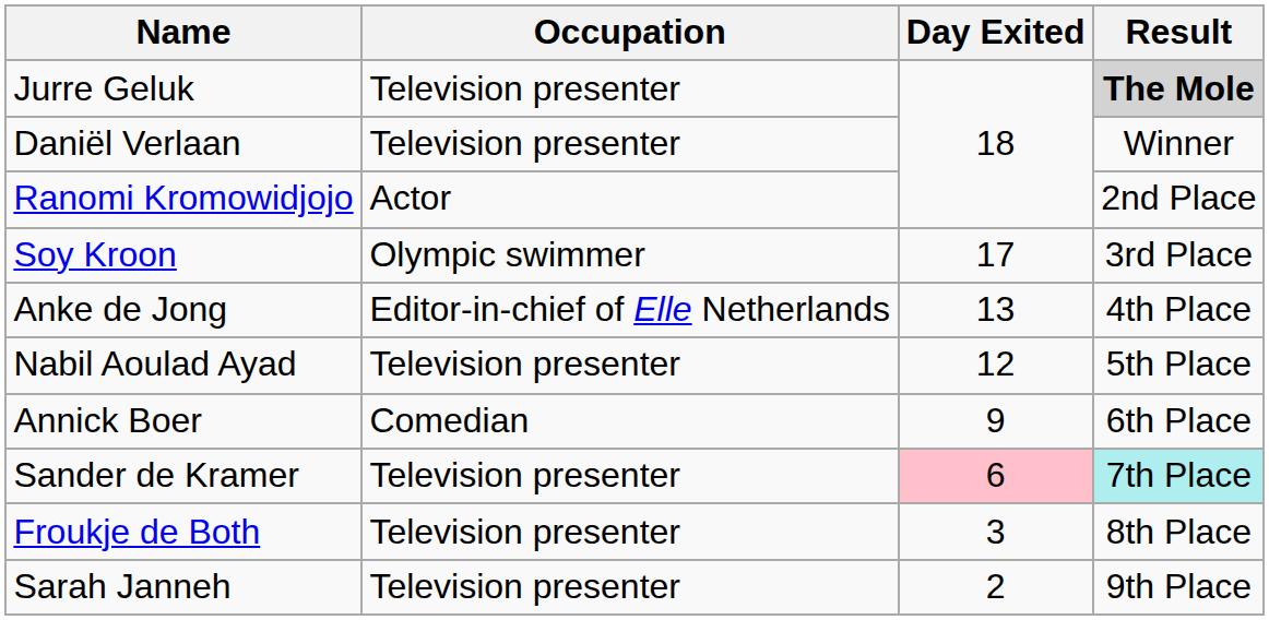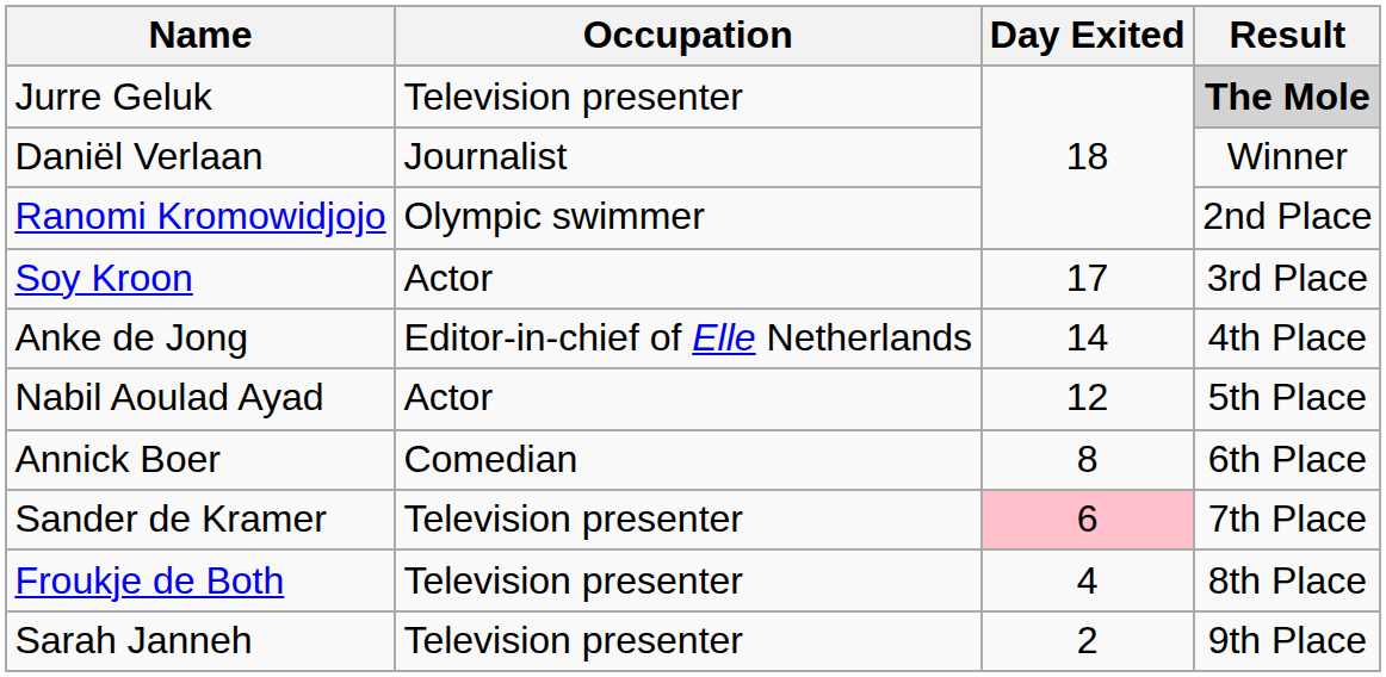Daniël Verlaan | Occupation: Television presenter -> Journalist
Ranomi Kromowidjojo | Occupation: Actor -> Olympic swimmer
Soy Kroon | Occupation: Olympic swimmer -> Actor
Anke de Jong | Day Exited: 13 -> 14
Nabil Aoulad Ayad | Occupation: Television presenter -> Actor
Annick Boer | Day Exited: 9 -> 8
Sander de Kramer | Result: paleturquoise background -> no background
Froukje de Both | Day Exited: 3 -> 4
